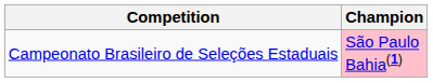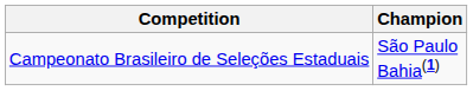Campeonato Brasileiro de Seleções Estaduais | Champion: pink background -> no background
